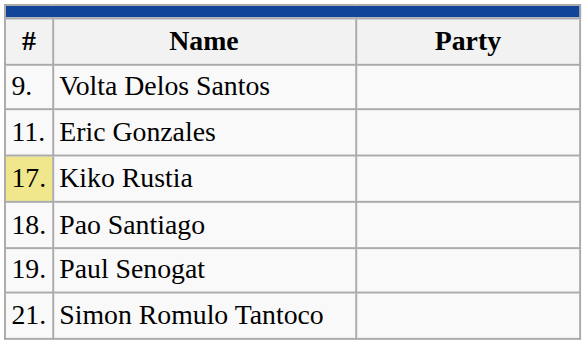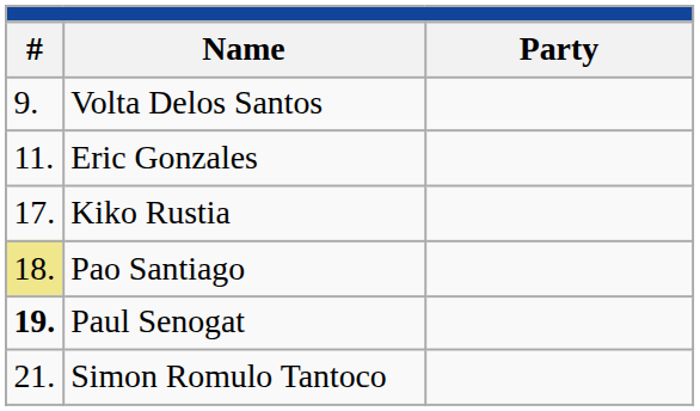Kiko Rustia | column 1: khaki background -> no background
Pao Santiago | column 1: no background -> khaki background
Paul Senogat | column 1: normal -> bold
